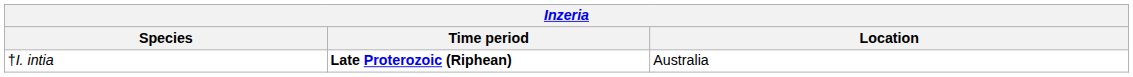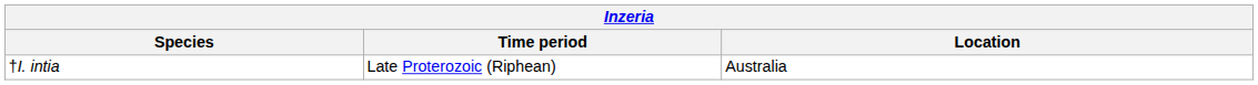†I. intia | Time period: bold -> normal
